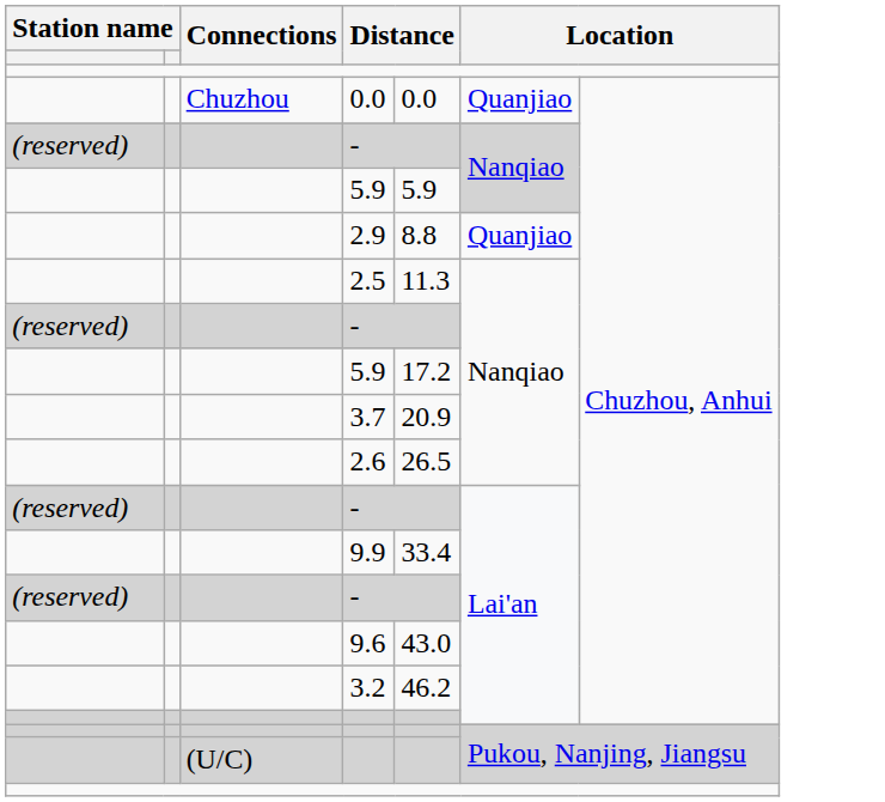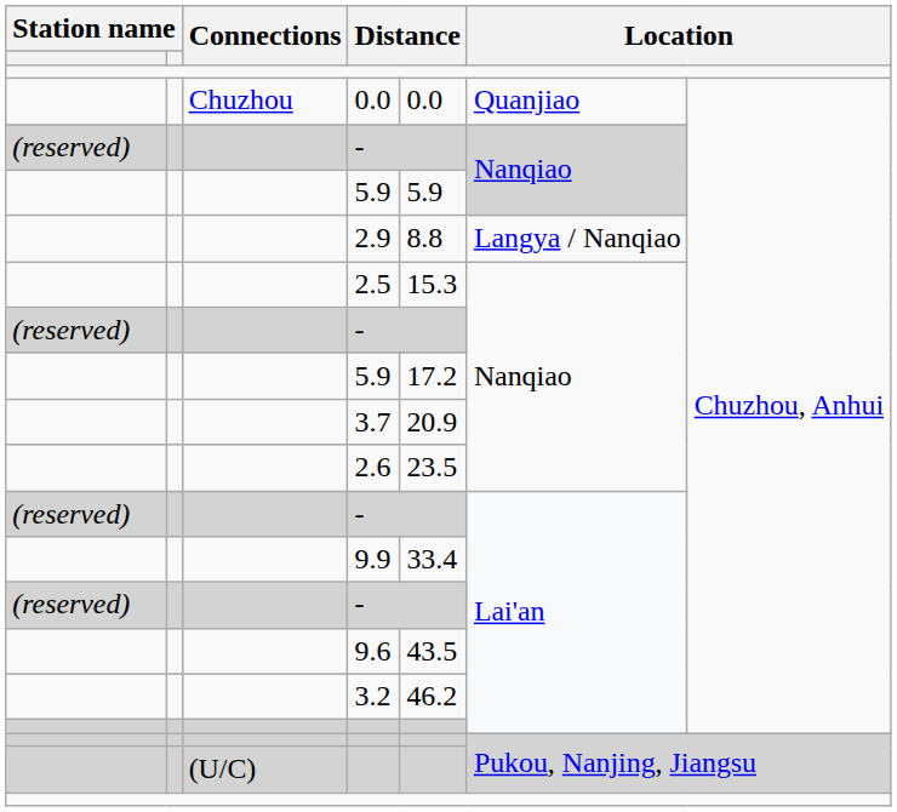2.9 | column 6: Quanjiao -> Langya / Nanqiao
2.5 | column 5: 11.3 -> 15.3
2.6 | column 5: 26.5 -> 23.5
9.6 | column 5: 43.0 -> 43.5
